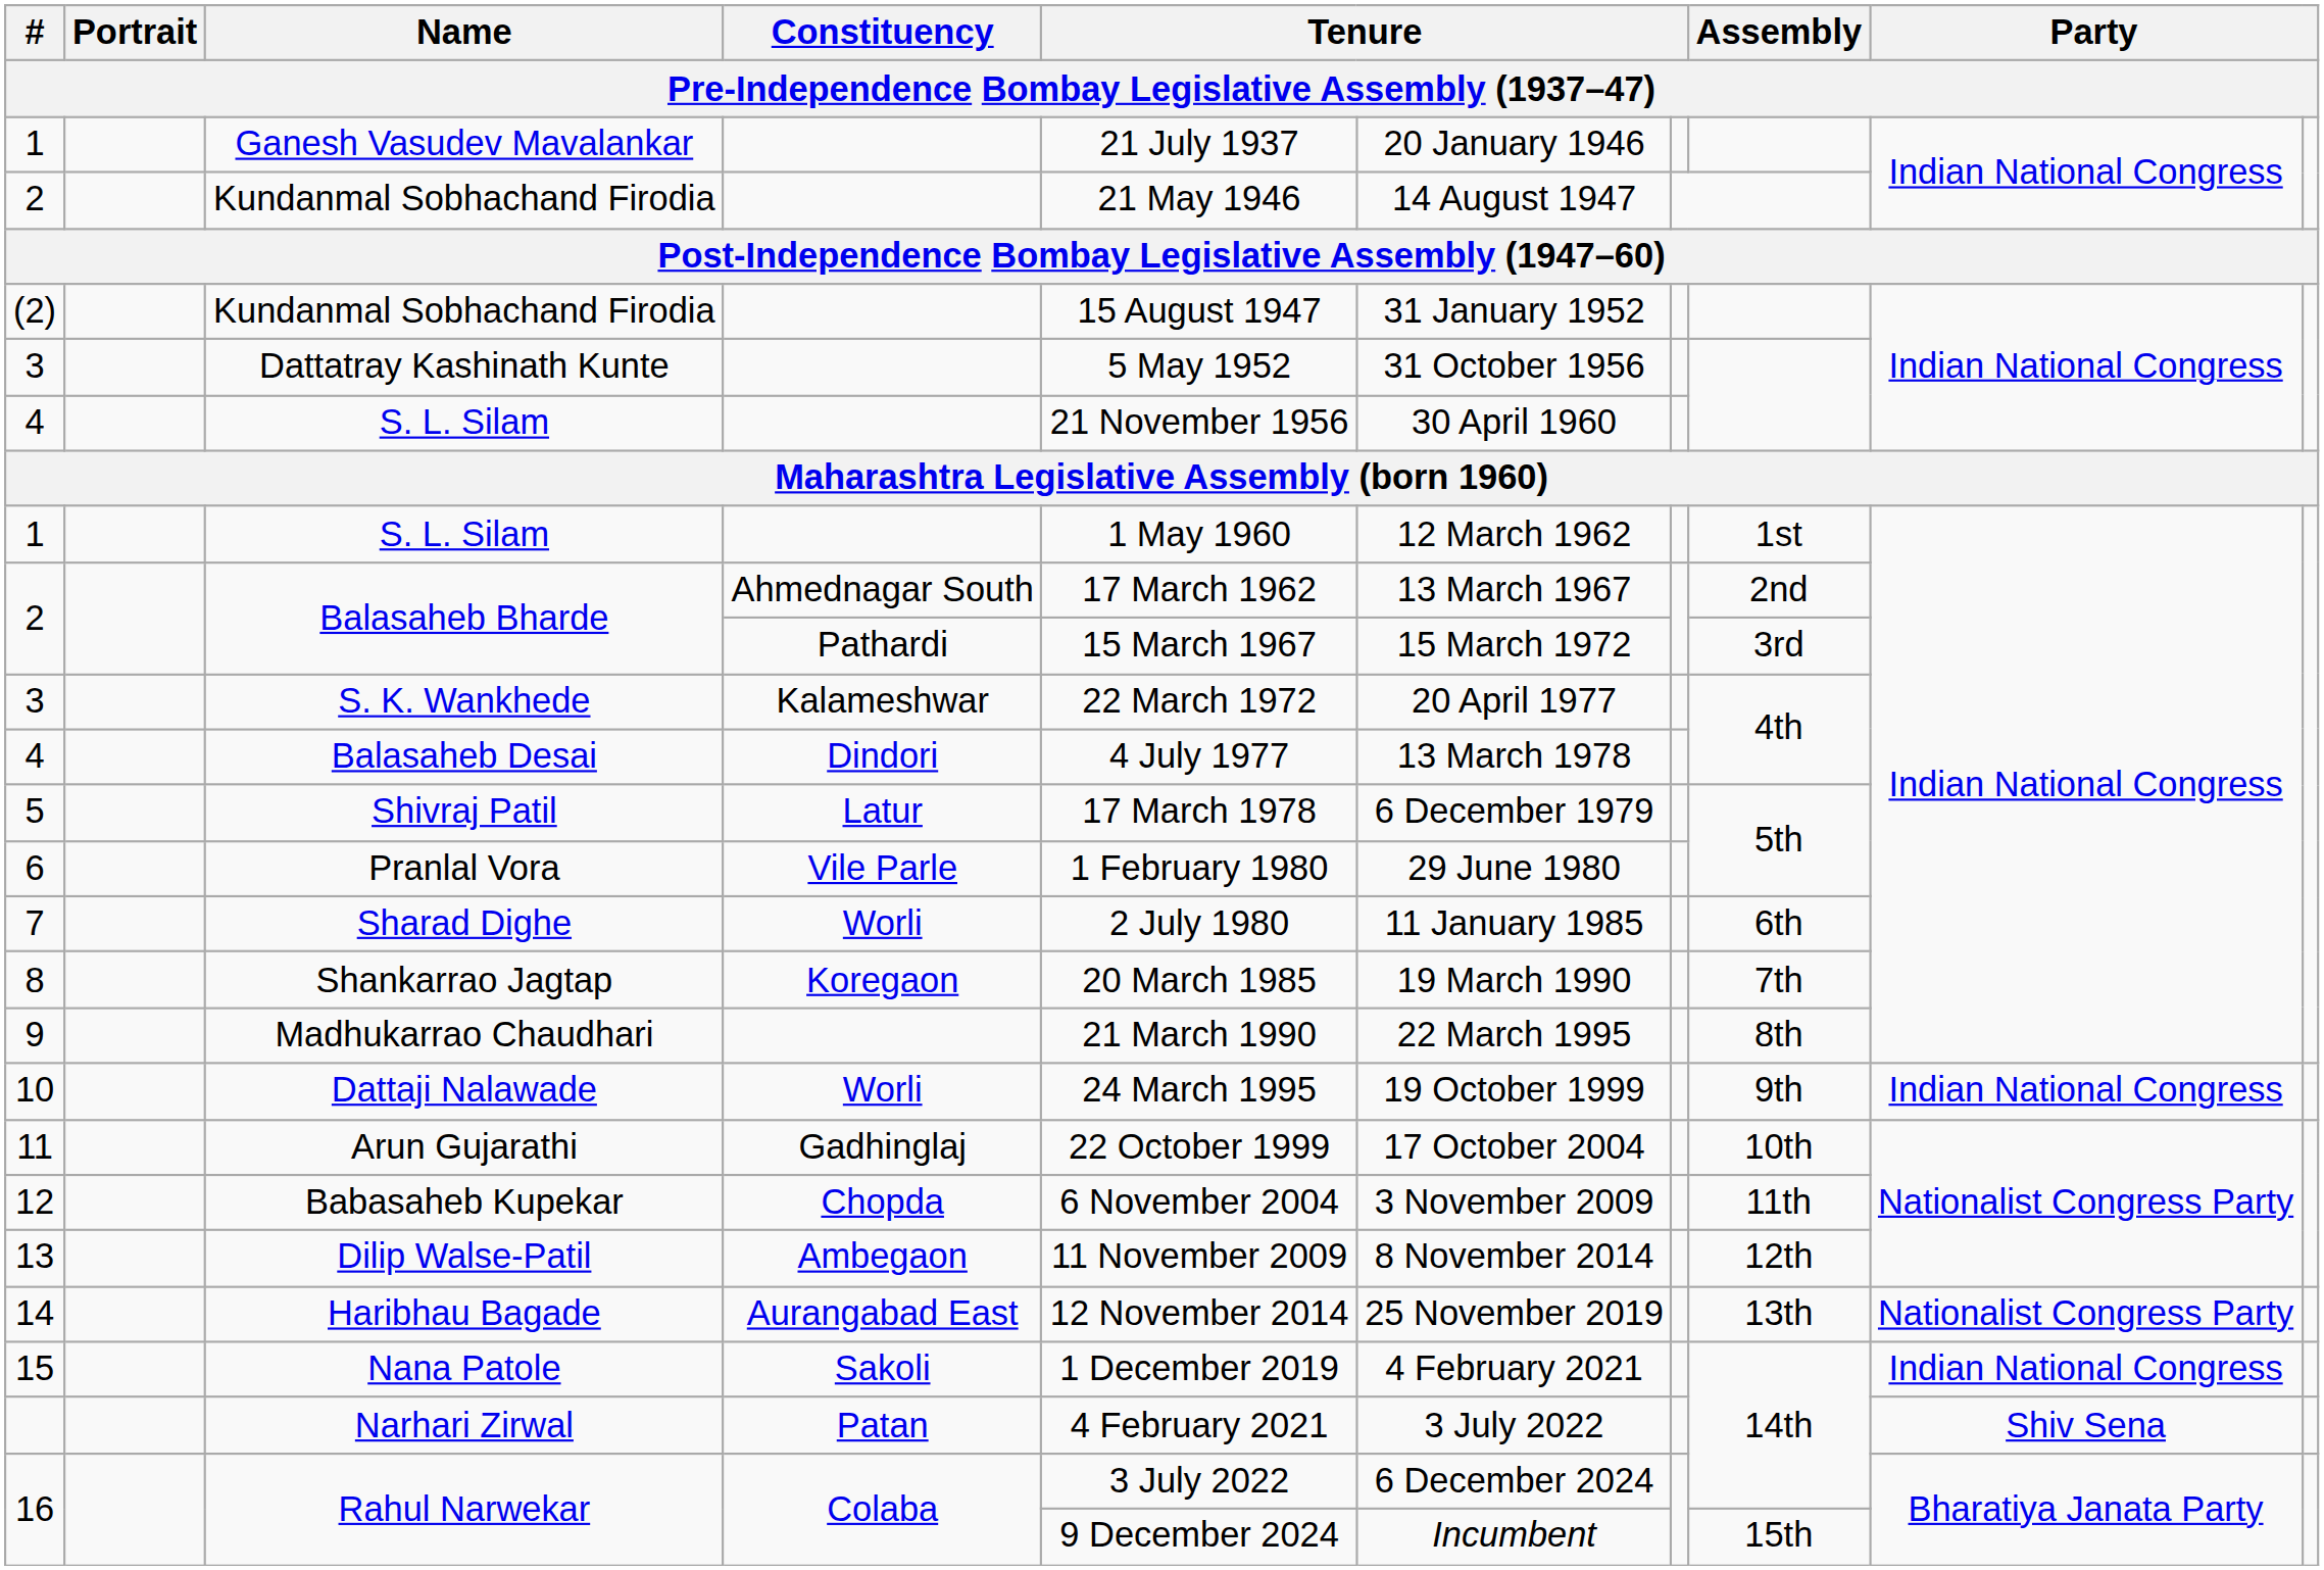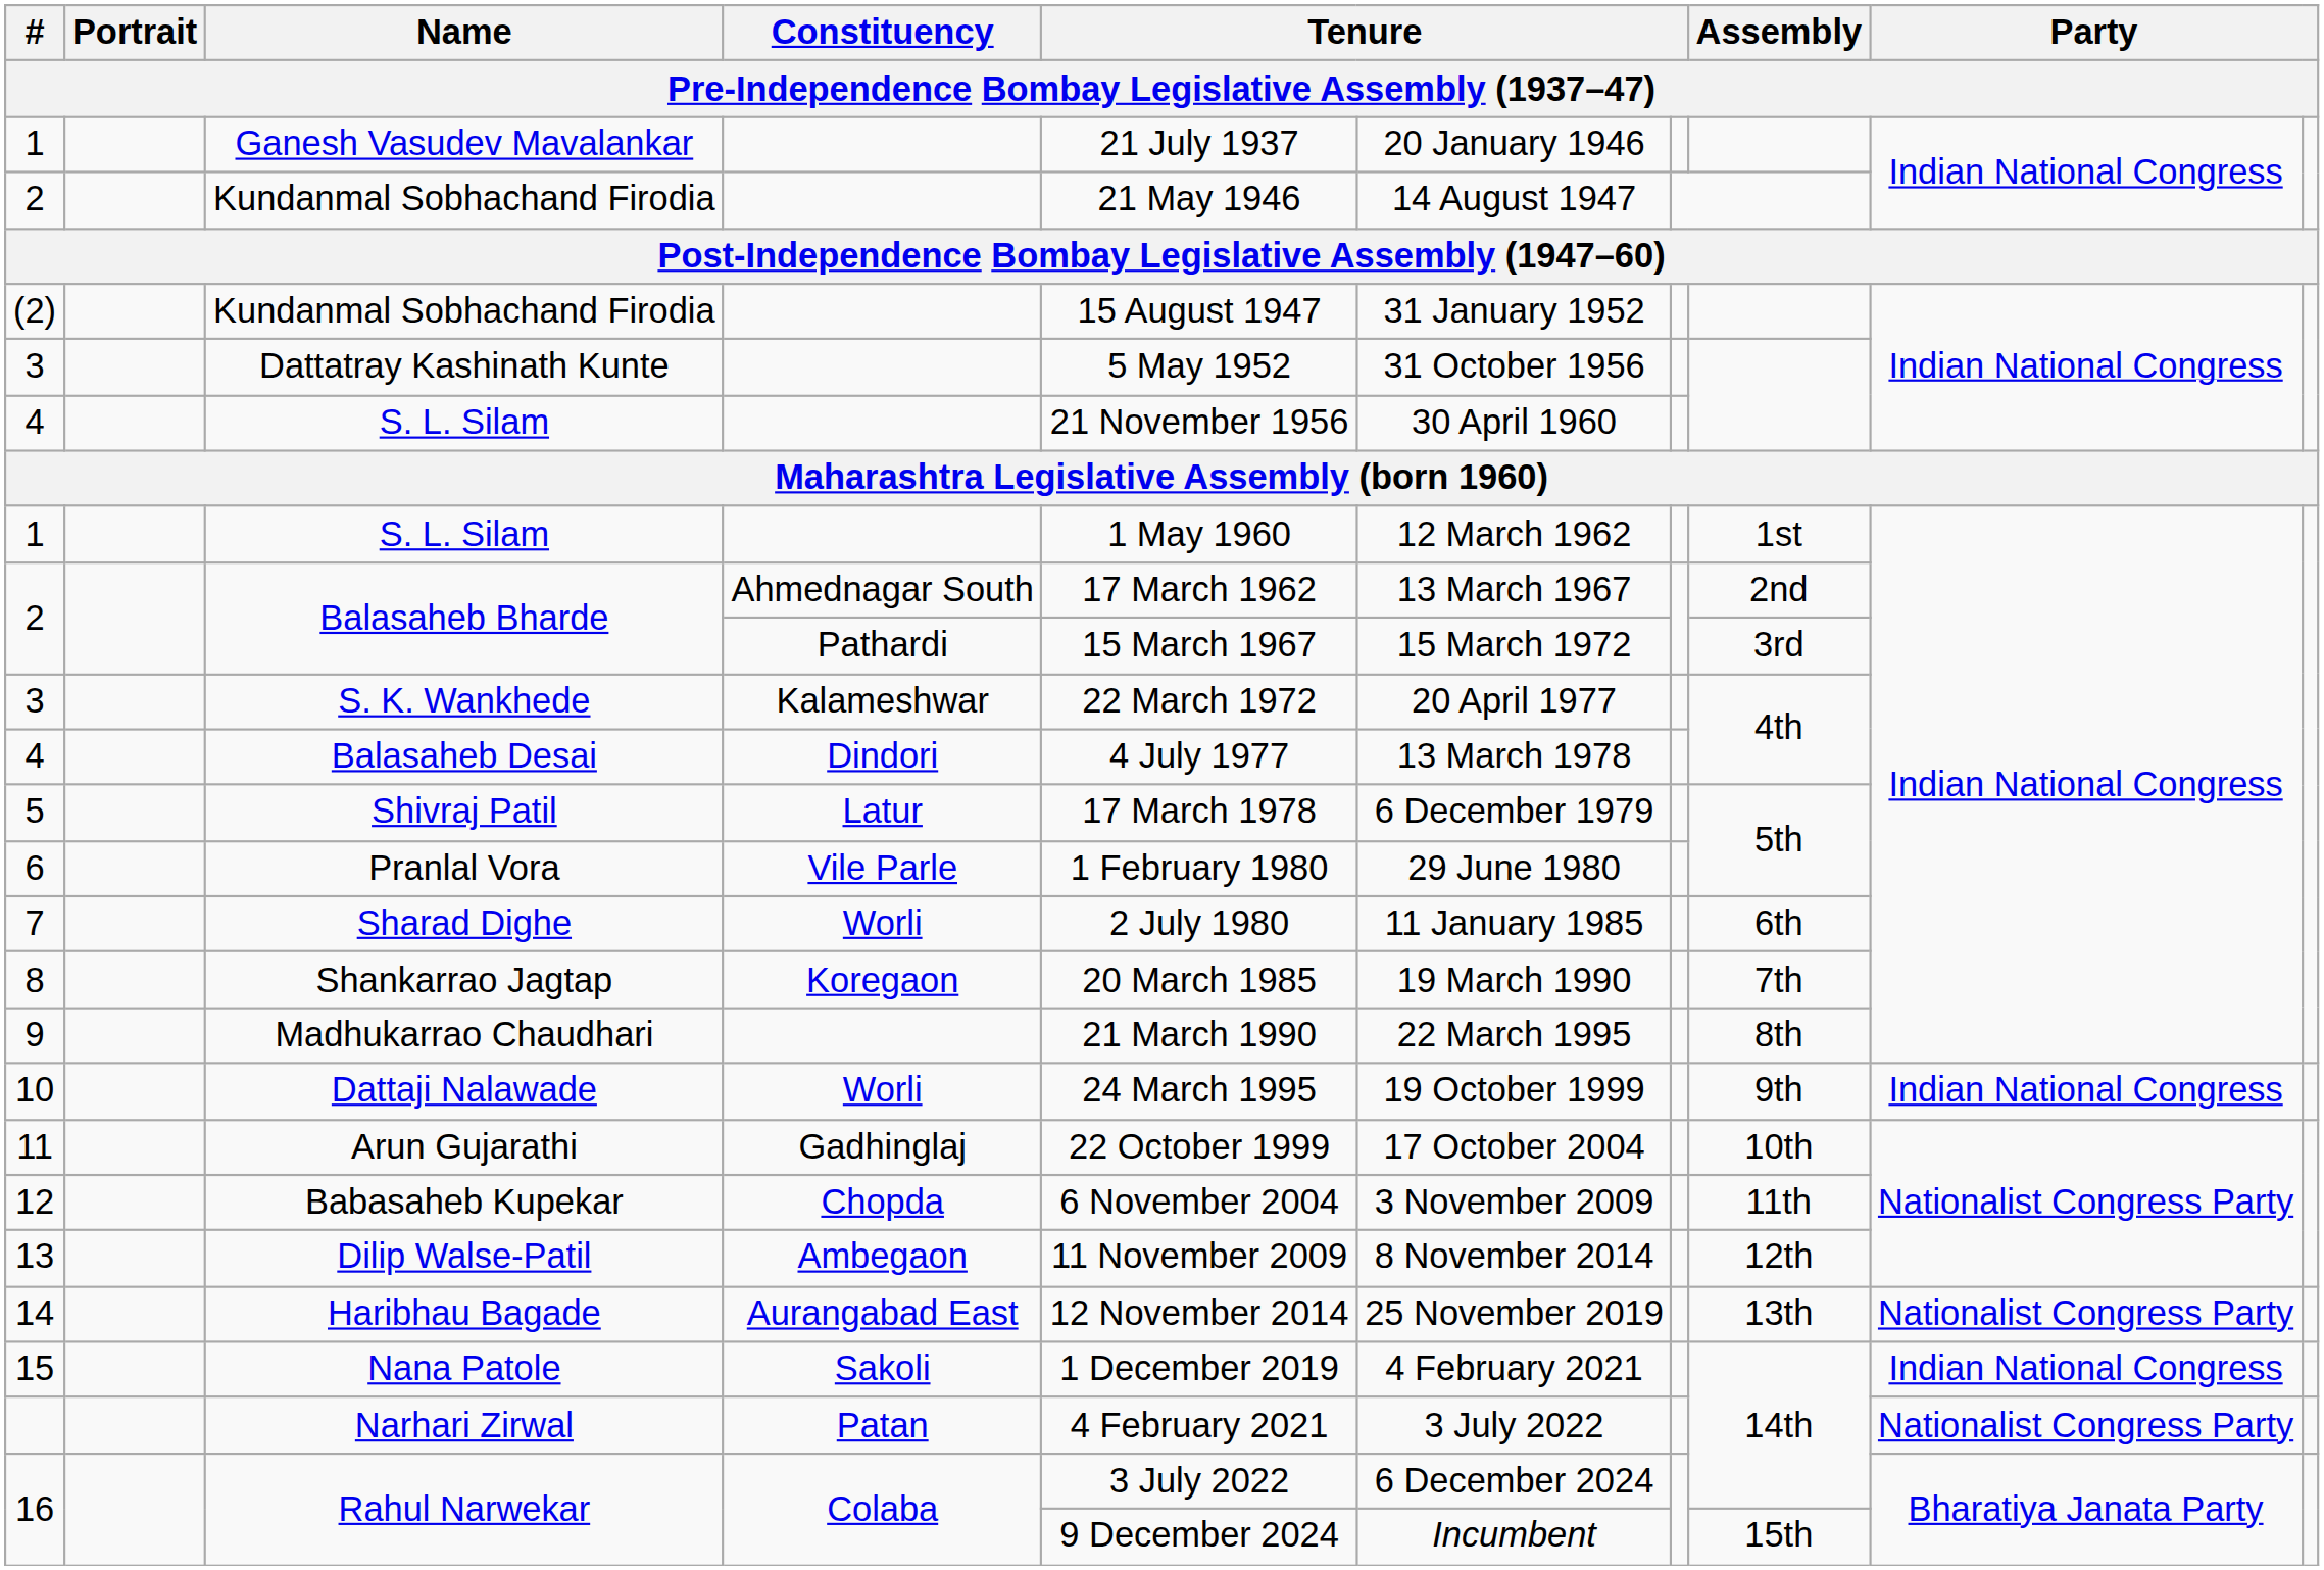Narhari Zirwal | column 9: Shiv Sena -> Nationalist Congress Party
